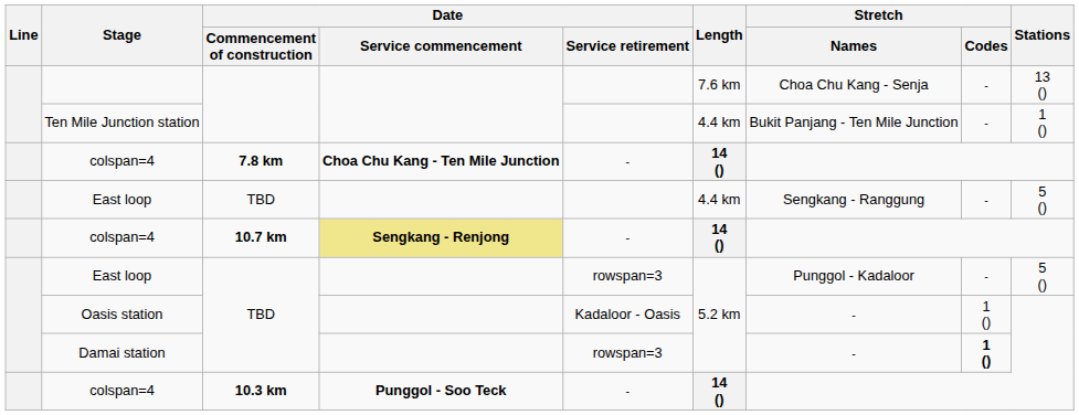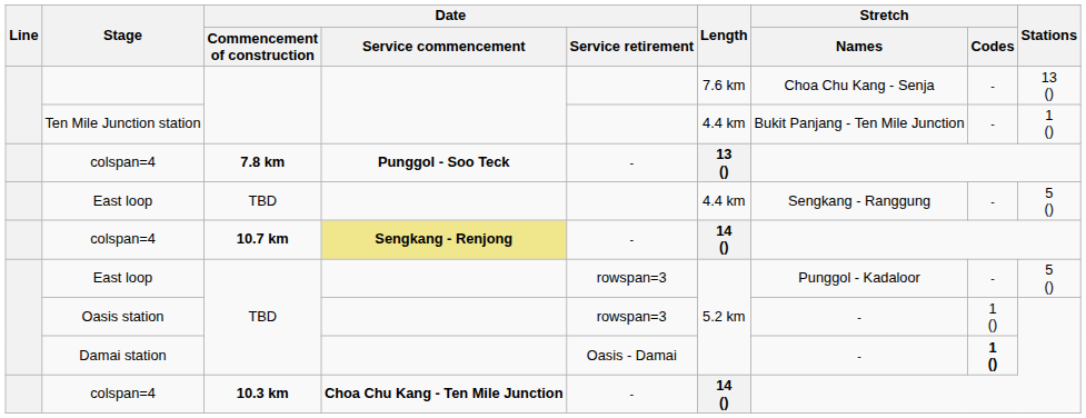colspan=4 / 7.8 km | Date / Service commencement: Choa Chu Kang - Ten Mile Junction -> Punggol - Soo Teck
colspan=4 / 7.8 km | Length: 14 () -> 13 ()
Oasis station | Date / Service retirement: Kadaloor - Oasis -> rowspan=3
Damai station | Date / Service retirement: rowspan=3 -> Oasis - Damai
colspan=4 / 10.3 km | Date / Service commencement: Punggol - Soo Teck -> Choa Chu Kang - Ten Mile Junction
